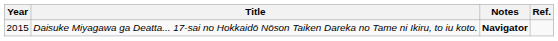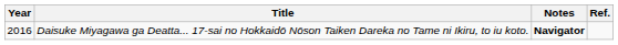row 2 | Year: 2015 -> 2016
